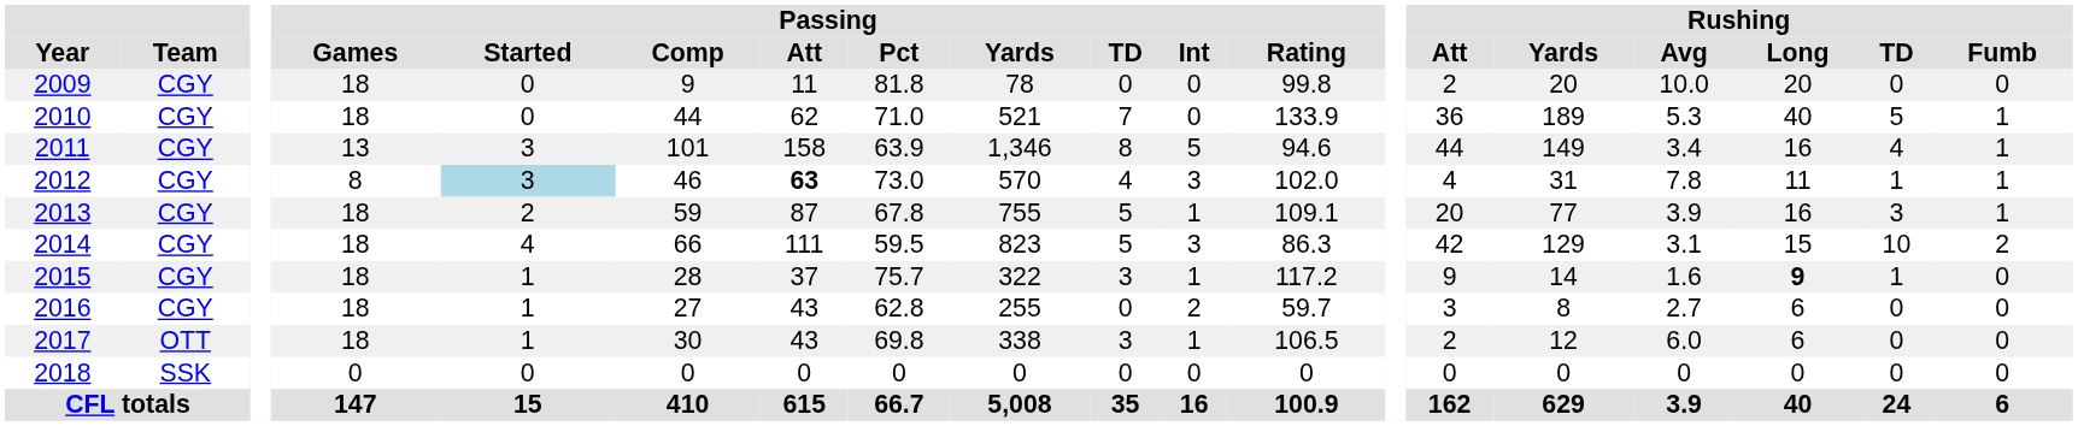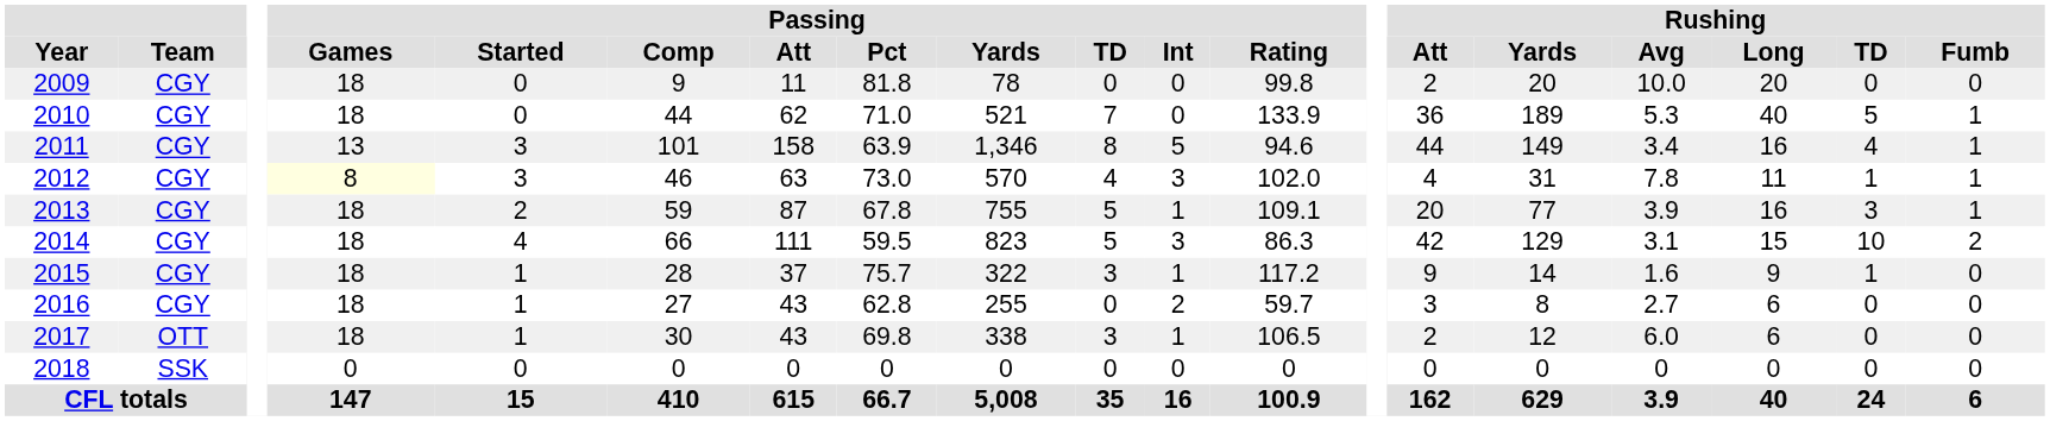2012 | Passing / Games: no background -> lightyellow background
2012 | Passing / Started: lightblue background -> no background
2012 | Passing / Att: bold -> normal
2015 | Rushing / Long: bold -> normal
